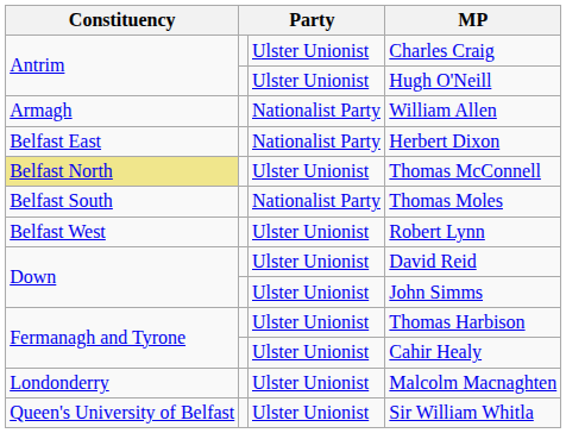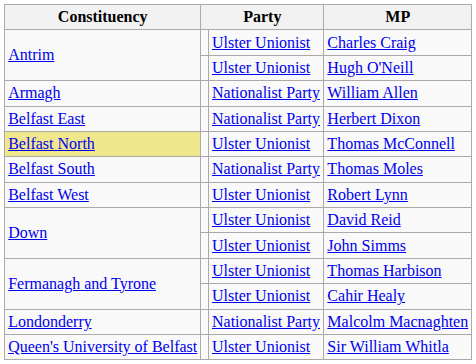Malcolm Macnaghten | column 3: Ulster Unionist -> Nationalist Party
